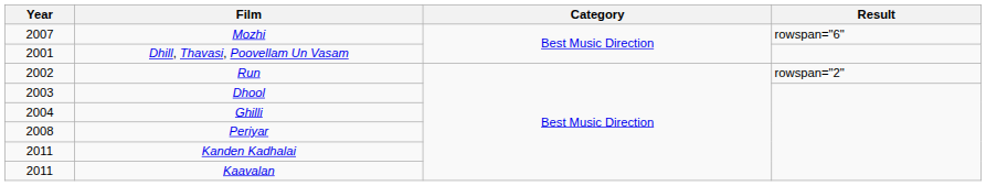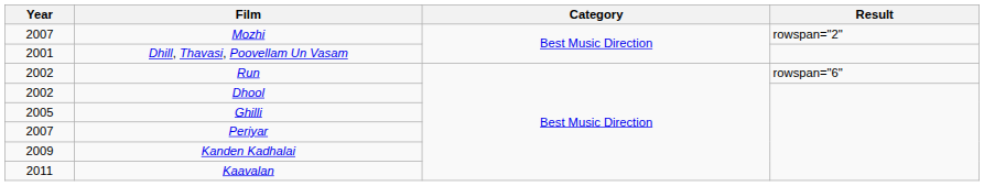Mozhi | Result: rowspan="6" -> rowspan="2"
Run | Result: rowspan="2" -> rowspan="6"
Dhool | Year: 2003 -> 2002
Ghilli | Year: 2004 -> 2005
Periyar | Year: 2008 -> 2007
Kanden Kadhalai | Year: 2011 -> 2009
